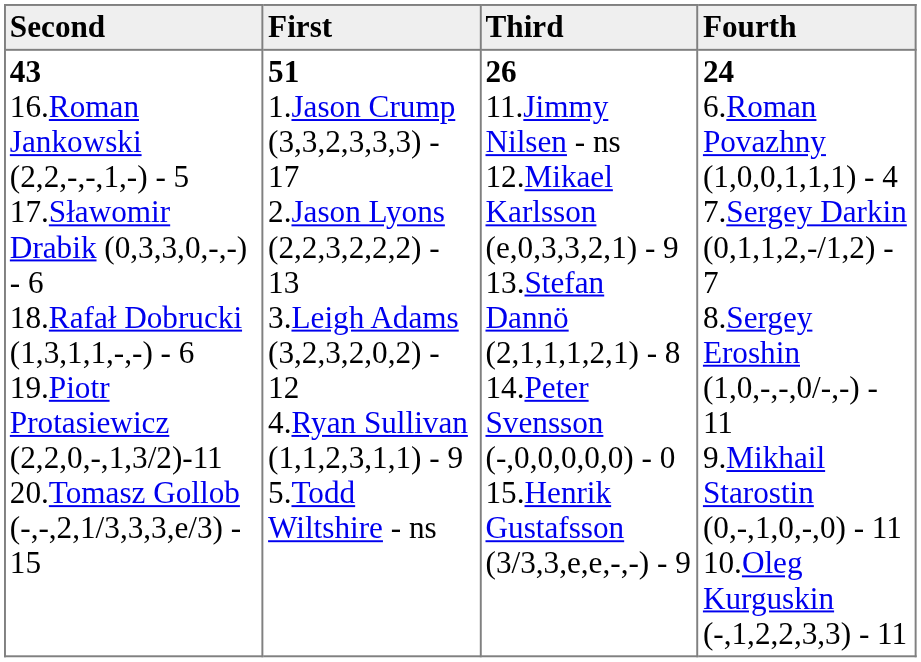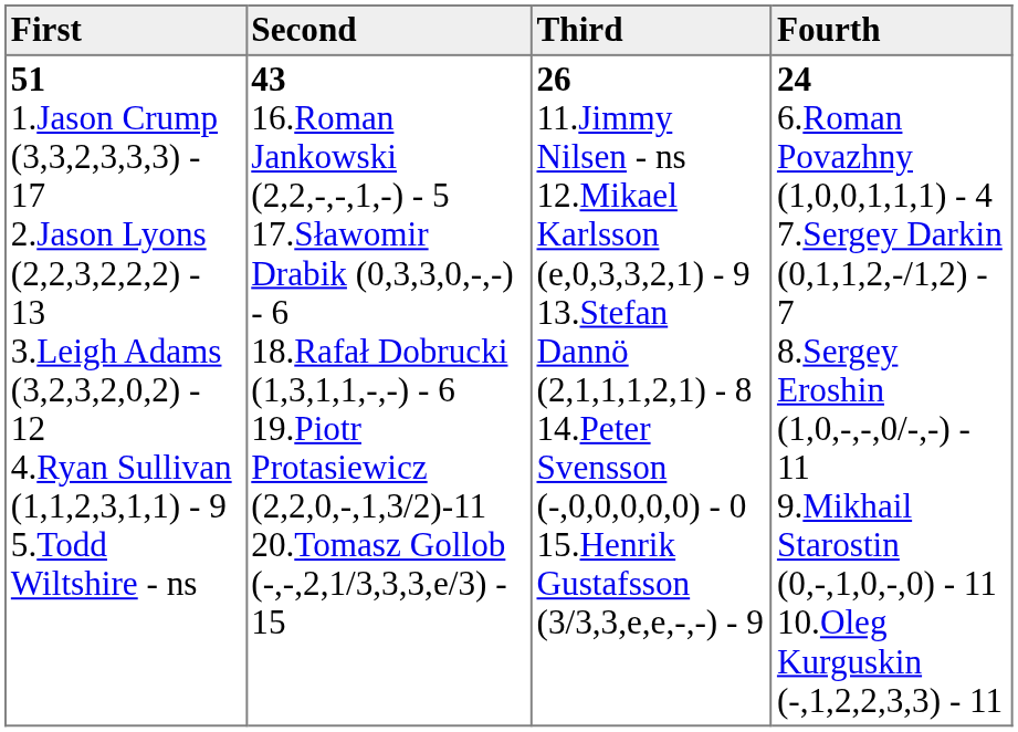columns swapped: First <-> Second
